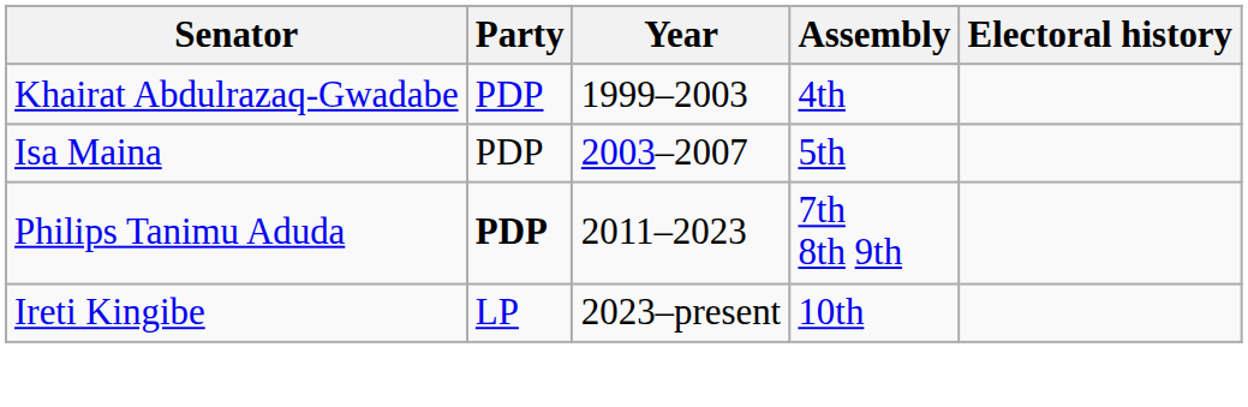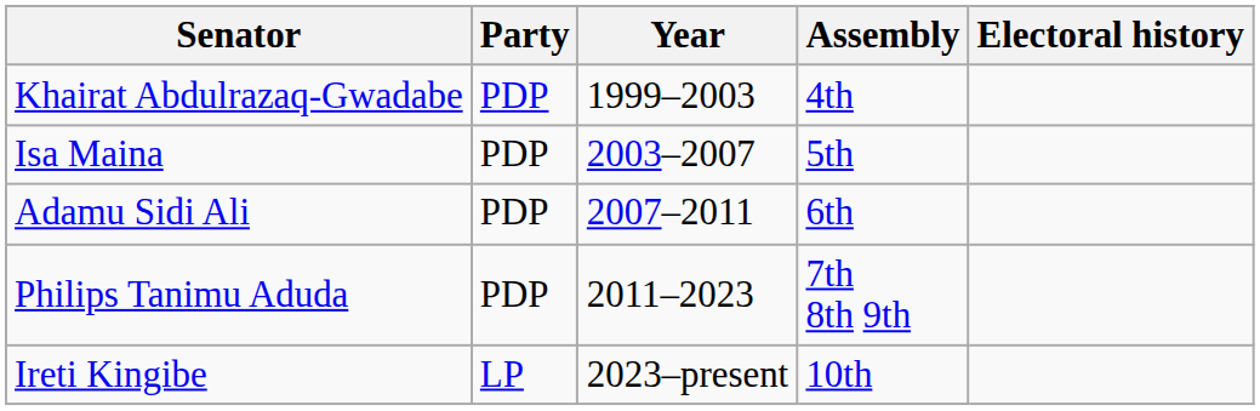+ row: Adamu Sidi Ali | PDP | 2007–2011 | 6th
Philips Tanimu Aduda | Party: bold -> normal
